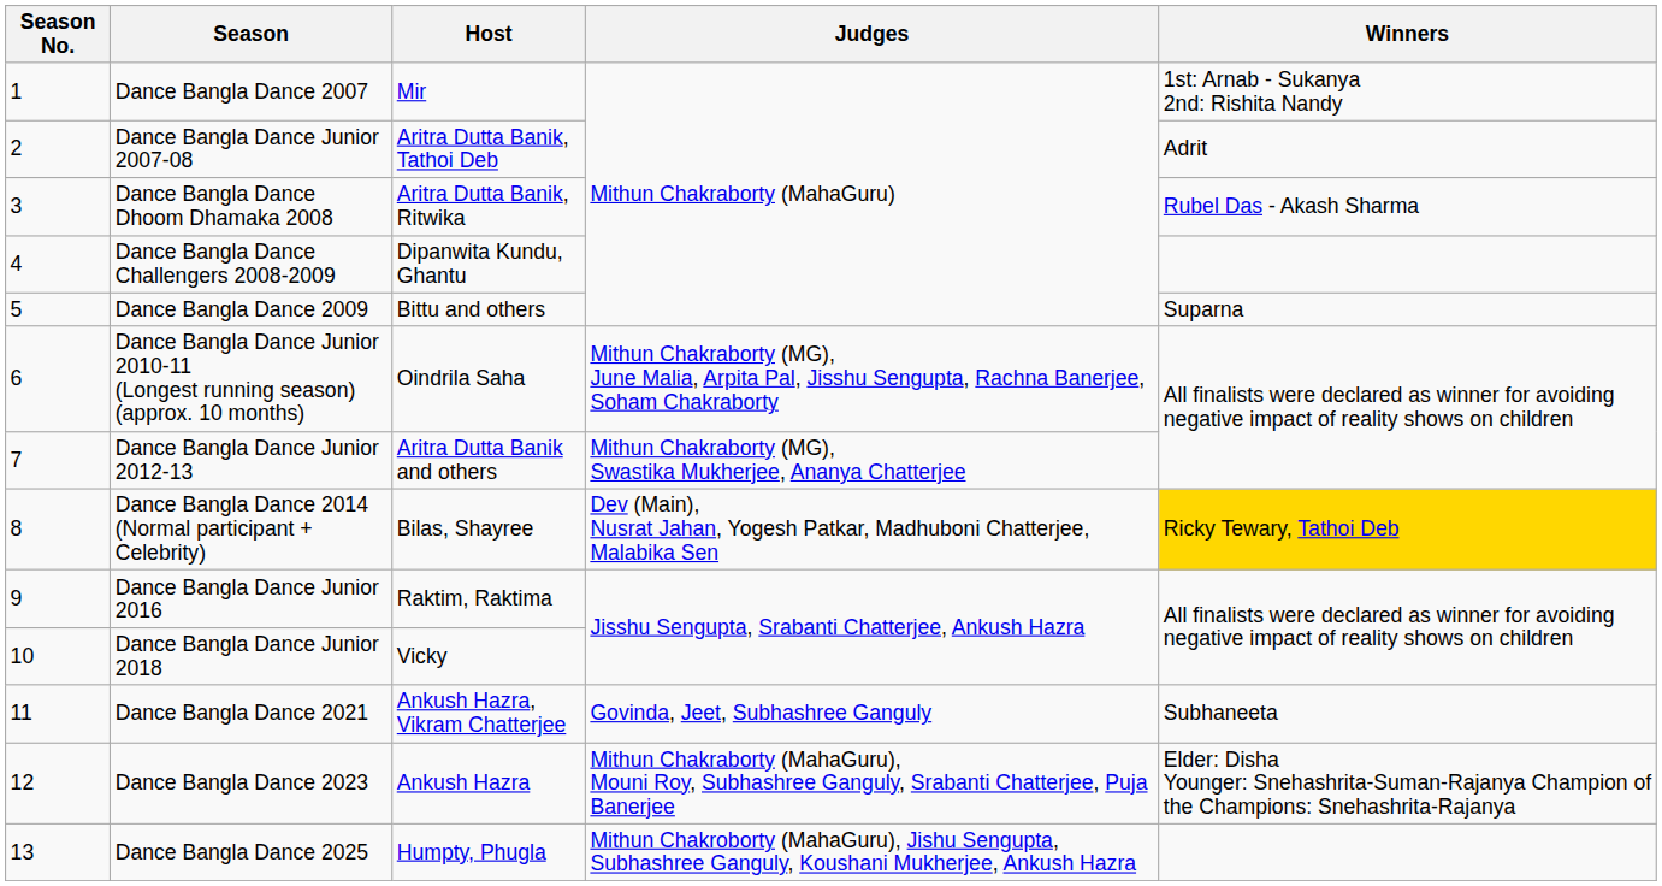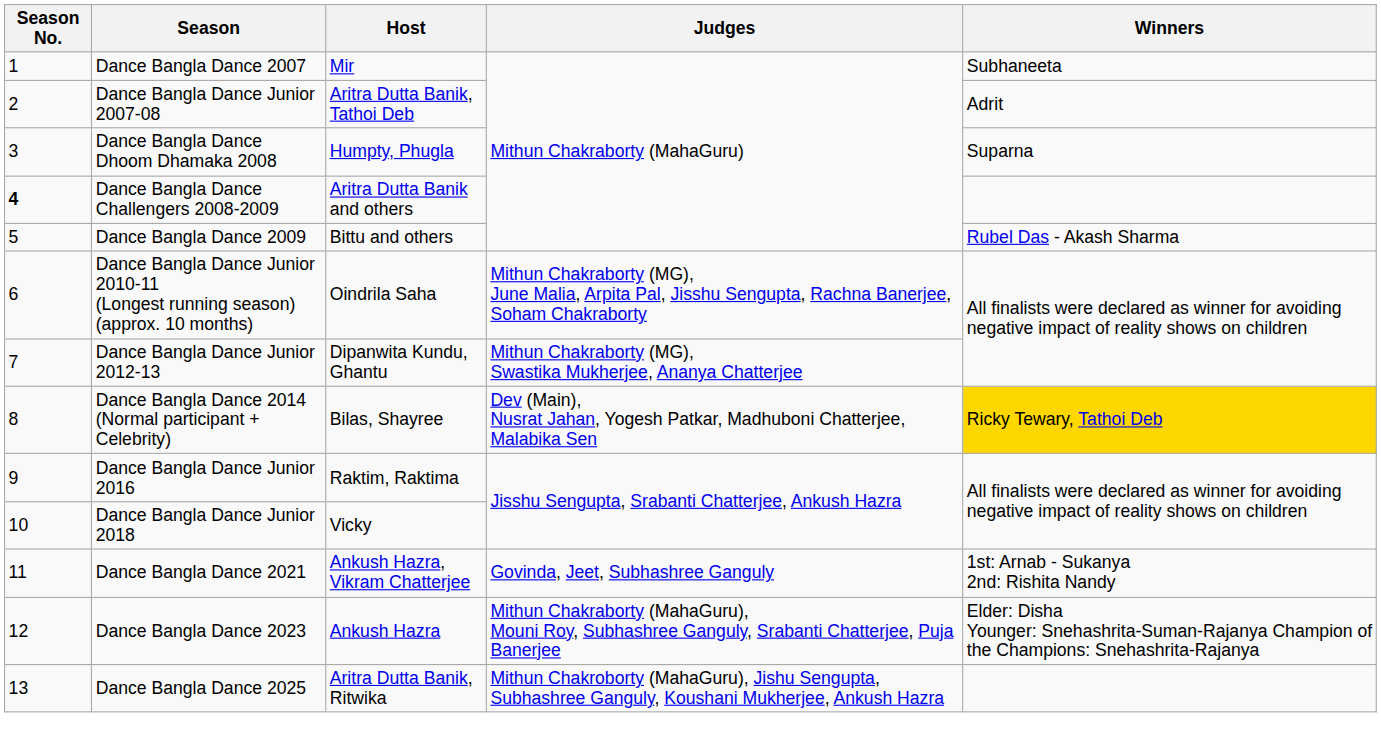Dance Bangla Dance 2007 | Winners: 1st: Arnab - Sukanya 2nd: Rishita Nandy -> Subhaneeta
Dance Bangla Dance Dhoom Dhamaka 2008 | Host: Aritra Dutta Banik, Ritwika -> Humpty, Phugla
Dance Bangla Dance Dhoom Dhamaka 2008 | Winners: Rubel Das - Akash Sharma -> Suparna
Dance Bangla Dance Challengers 2008-2009 | Season No.: normal -> bold
Dance Bangla Dance Challengers 2008-2009 | Host: Dipanwita Kundu, Ghantu -> Aritra Dutta Banik and others
Dance Bangla Dance 2009 | Winners: Suparna -> Rubel Das - Akash Sharma
Dance Bangla Dance Junior 2012-13 | Host: Aritra Dutta Banik and others -> Dipanwita Kundu, Ghantu
Dance Bangla Dance 2021 | Winners: Subhaneeta -> 1st: Arnab - Sukanya 2nd: Rishita Nandy
Dance Bangla Dance 2025 | Host: Humpty, Phugla -> Aritra Dutta Banik, Ritwika
